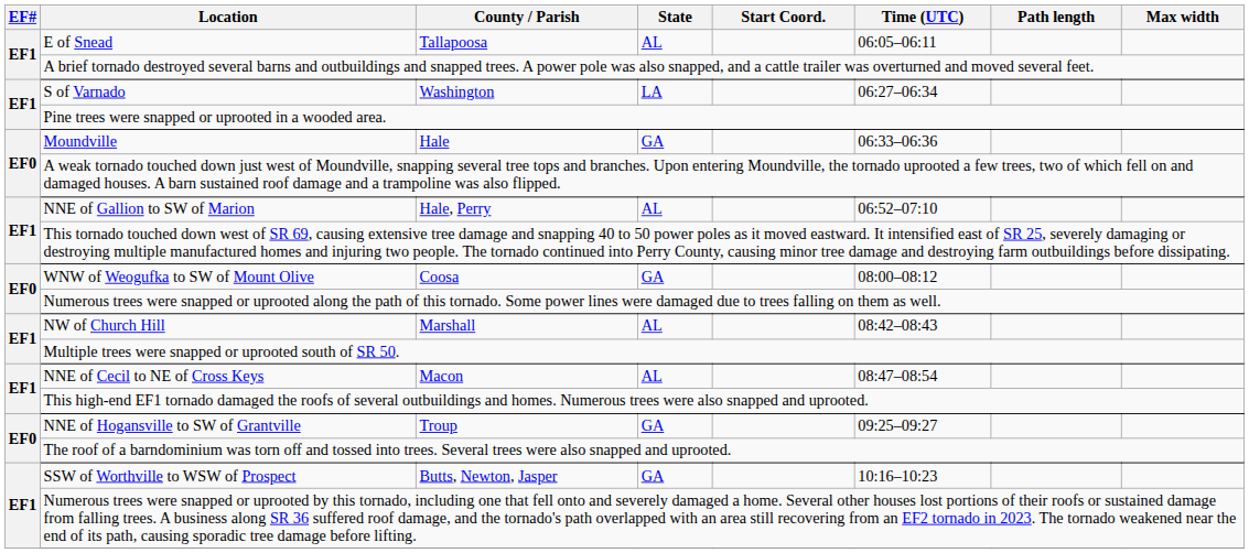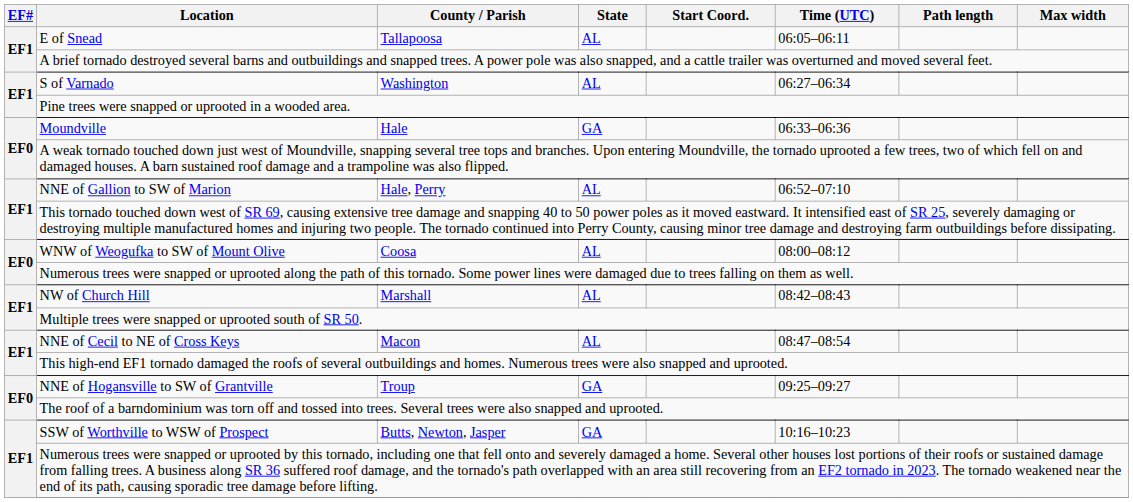S of Varnado | State: LA -> AL
WNW of Weogufka to SW of Mount Olive | State: GA -> AL
